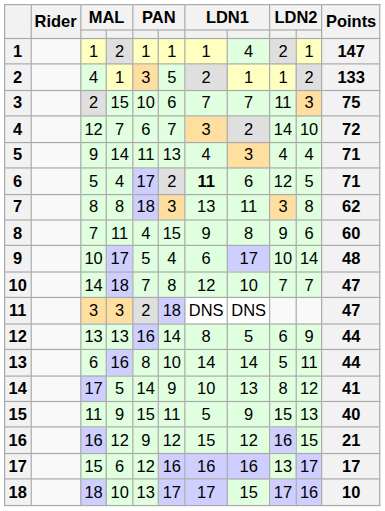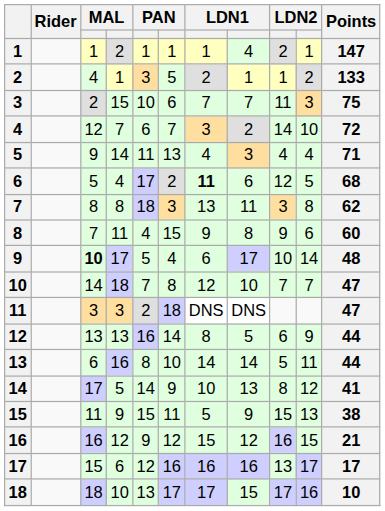row 8 | Points: 71 -> 68
row 11 | column 3: normal -> bold
row 17 | Points: 40 -> 38
